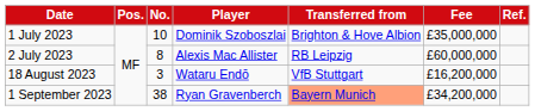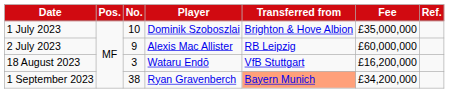2 July 2023 | No.: 8 -> 9
